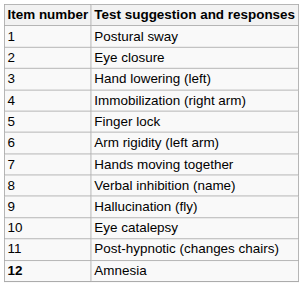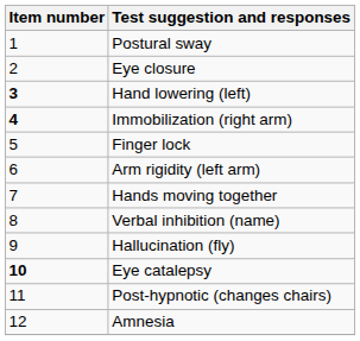Hand lowering (left) | Item number: normal -> bold
Immobilization (right arm) | Item number: normal -> bold
Eye catalepsy | Item number: normal -> bold
Amnesia | Item number: bold -> normal
